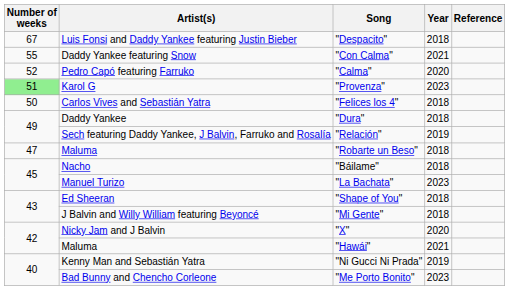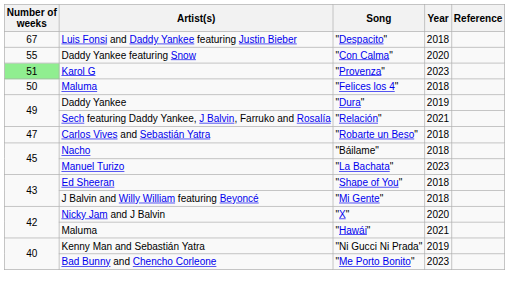"Con Calma" | Year: 2021 -> 2020
- row: 52 | Pedro Capó featuring Farruko | "Calma" | 2020
"Felices los 4" | Artist(s): Carlos Vives and Sebastián Yatra -> Maluma
"Dura" | Year: 2018 -> 2019
"Relación" | Year: 2019 -> 2021
"Robarte un Beso" | Artist(s): Maluma -> Carlos Vives and Sebastián Yatra
